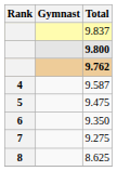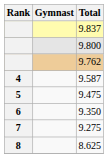9.800 | Total: bold -> normal
9.762 | Total: bold -> normal
